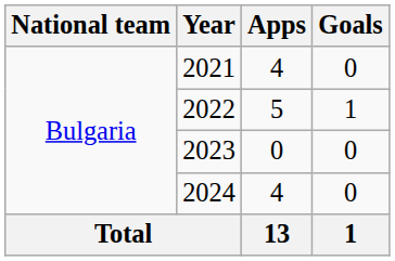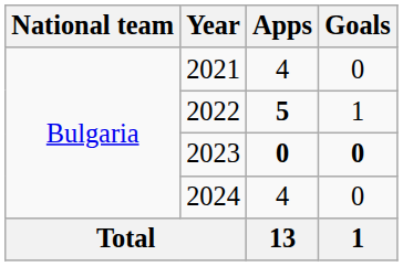2022 | Apps: normal -> bold
2023 | Apps: normal -> bold
2023 | Goals: normal -> bold
